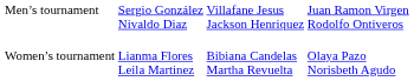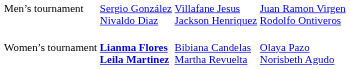Women’s tournament | column 2: normal -> bold
